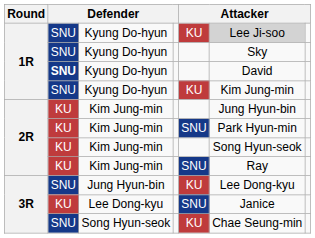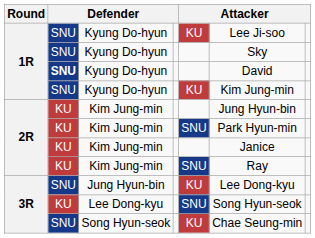row 2 | column 6: lightgrey background -> no background
row 8 | column 6: Song Hyun-seok -> Janice
row 11 | column 6: Janice -> Song Hyun-seok
